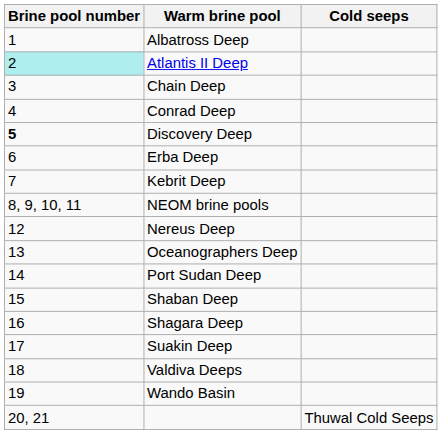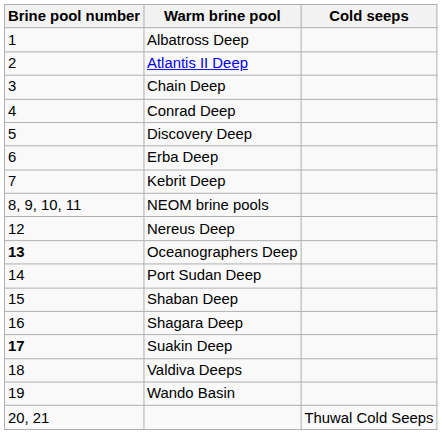Atlantis II Deep | Brine pool number: paleturquoise background -> no background
Discovery Deep | Brine pool number: bold -> normal
Oceanographers Deep | Brine pool number: normal -> bold
Suakin Deep | Brine pool number: normal -> bold
